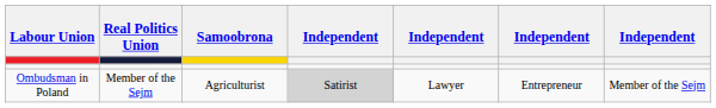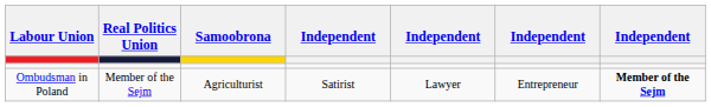Ombudsman in Poland | column 4: lightgrey background -> no background
Ombudsman in Poland | column 7: normal -> bold
